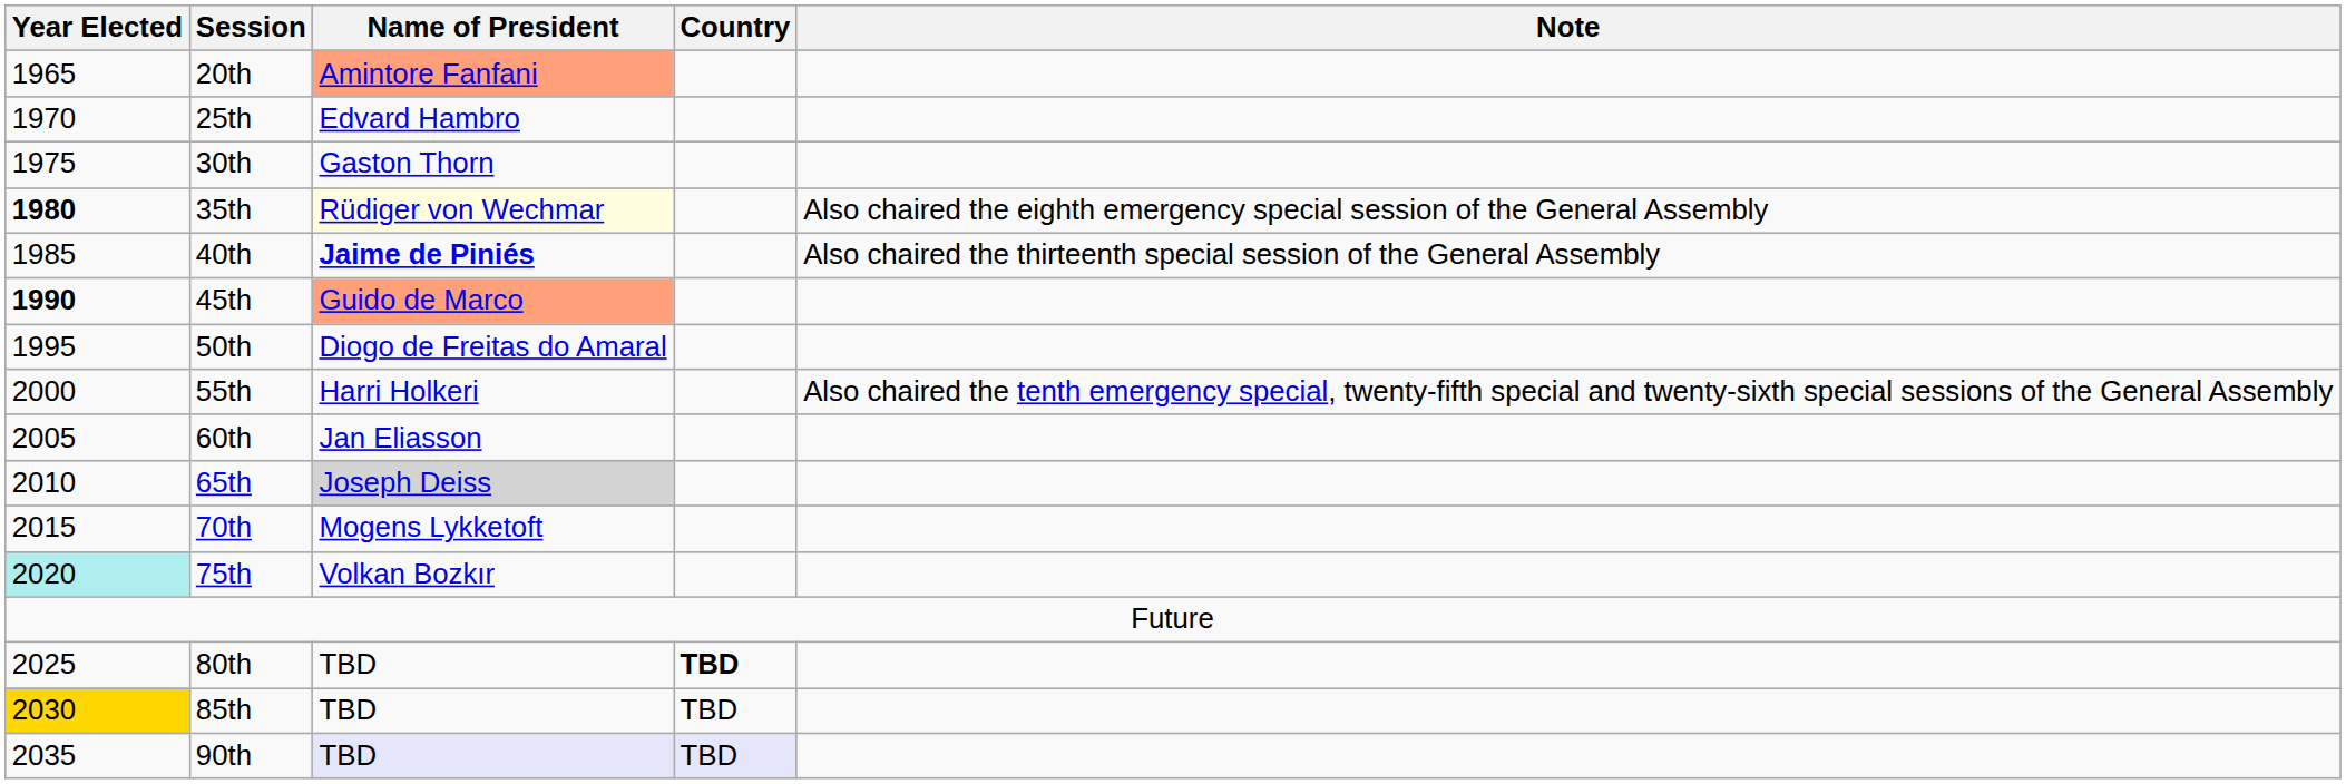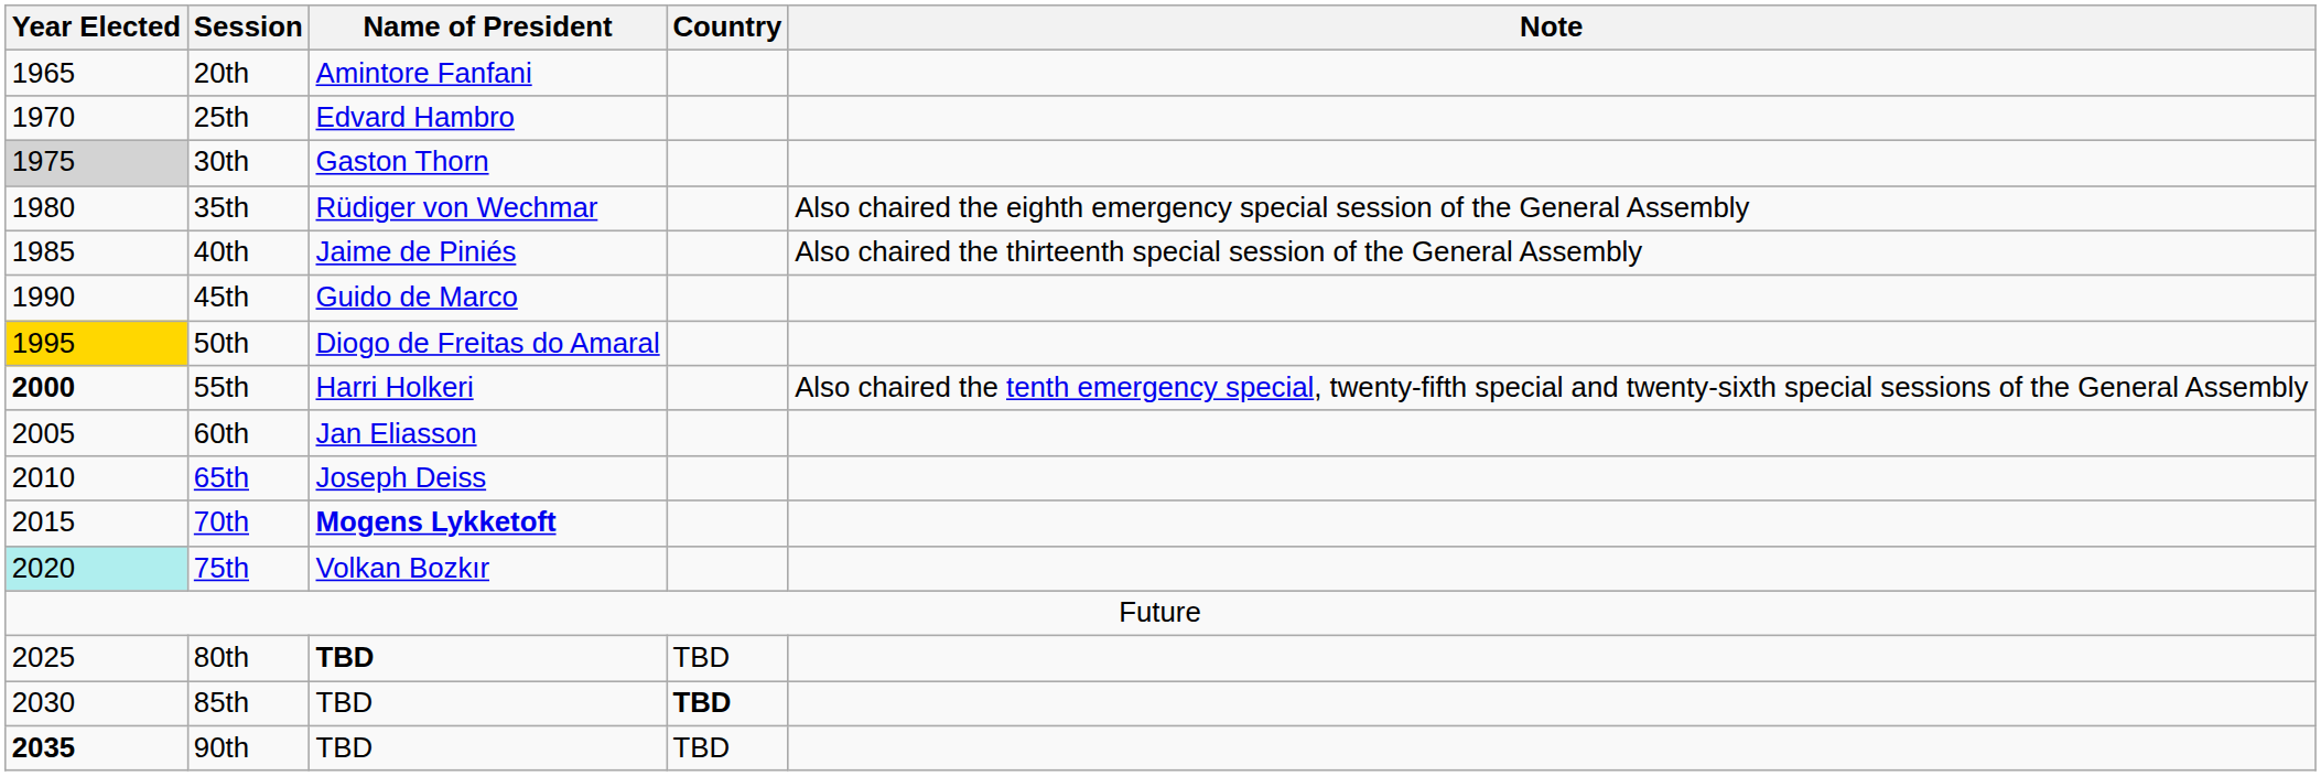20th | Name of President: lightsalmon background -> no background
30th | Year Elected: no background -> lightgrey background
35th | Year Elected: bold -> normal
35th | Name of President: lightyellow background -> no background
40th | Name of President: bold -> normal
45th | Year Elected: bold -> normal
45th | Name of President: lightsalmon background -> no background
50th | Year Elected: no background -> gold background
55th | Year Elected: normal -> bold
65th | Name of President: lightgrey background -> no background
70th | Name of President: normal -> bold
80th | Name of President: normal -> bold
80th | Country: bold -> normal
85th | Year Elected: gold background -> no background
85th | Country: normal -> bold
90th | Year Elected: normal -> bold
90th | Name of President: lavender background -> no background
90th | Country: lavender background -> no background
